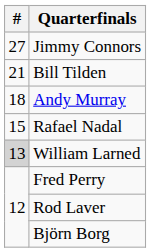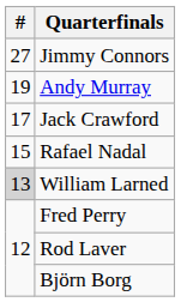- row: 21 | Bill Tilden
Andy Murray | #: 18 -> 19
+ row: 17 | Jack Crawford
